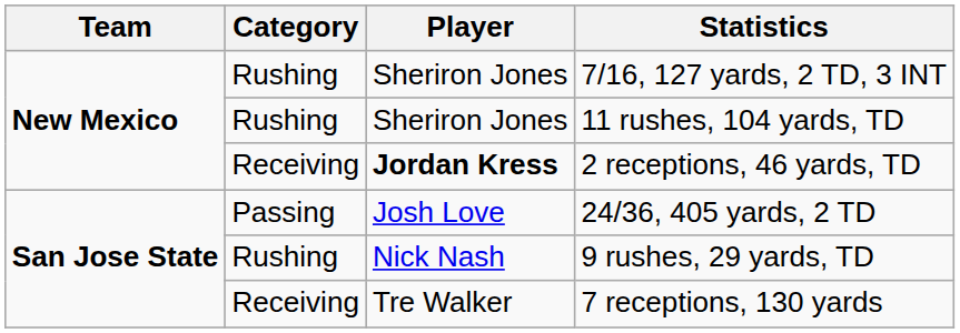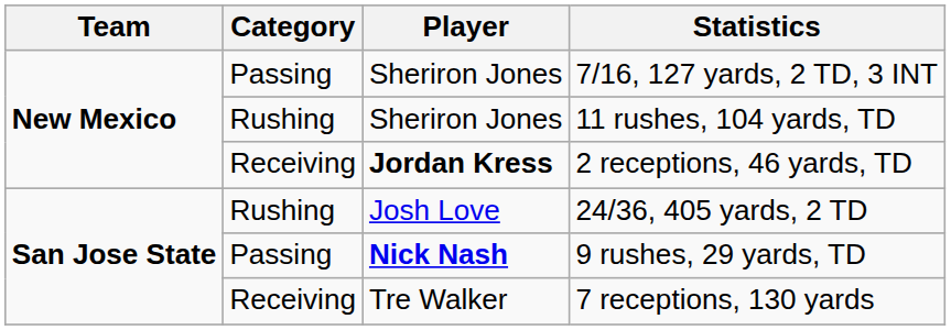7/16, 127 yards, 2 TD, 3 INT | Category: Rushing -> Passing
24/36, 405 yards, 2 TD | Category: Passing -> Rushing
9 rushes, 29 yards, TD | Category: Rushing -> Passing
9 rushes, 29 yards, TD | Player: normal -> bold
